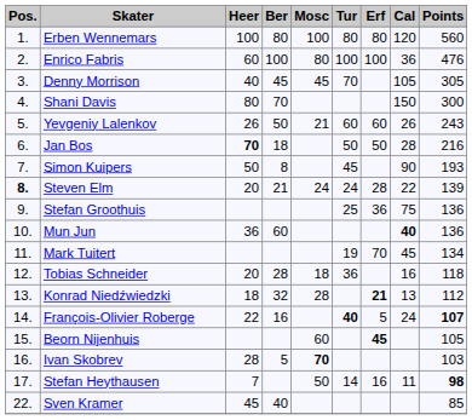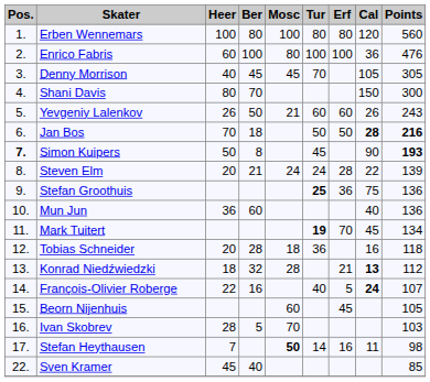Jan Bos | Heer: bold -> normal
Jan Bos | Cal: normal -> bold
Jan Bos | Points: normal -> bold
Simon Kuipers | Pos.: normal -> bold
Simon Kuipers | Points: normal -> bold
Steven Elm | Pos.: bold -> normal
Stefan Groothuis | Tur: normal -> bold
Mun Jun | Cal: bold -> normal
Mark Tuitert | Tur: normal -> bold
Konrad Niedźwiedzki | Erf: bold -> normal
Konrad Niedźwiedzki | Cal: normal -> bold
François-Olivier Roberge | Tur: bold -> normal
François-Olivier Roberge | Cal: normal -> bold
François-Olivier Roberge | Points: bold -> normal
Beorn Nijenhuis | Erf: bold -> normal
Ivan Skobrev | Mosc: bold -> normal
Stefan Heythausen | Mosc: normal -> bold
Stefan Heythausen | Points: bold -> normal
